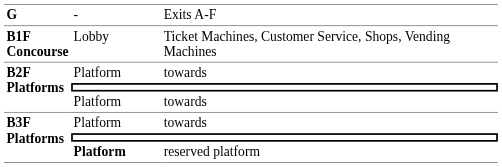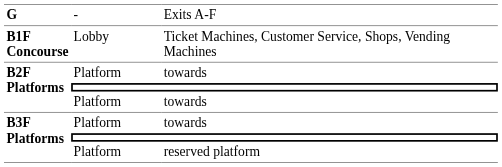reserved platform | column 2: bold -> normal
